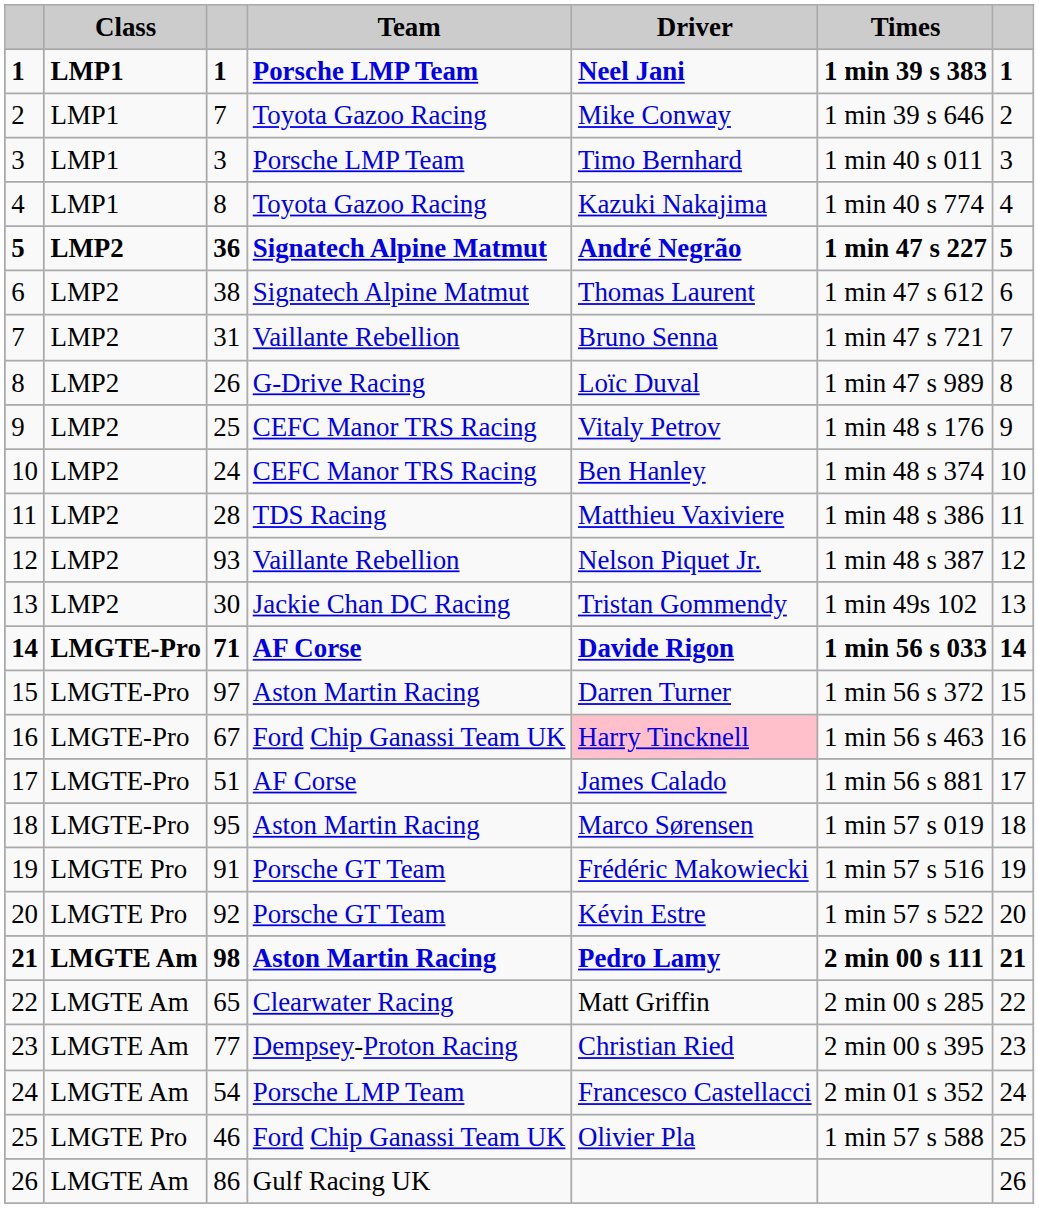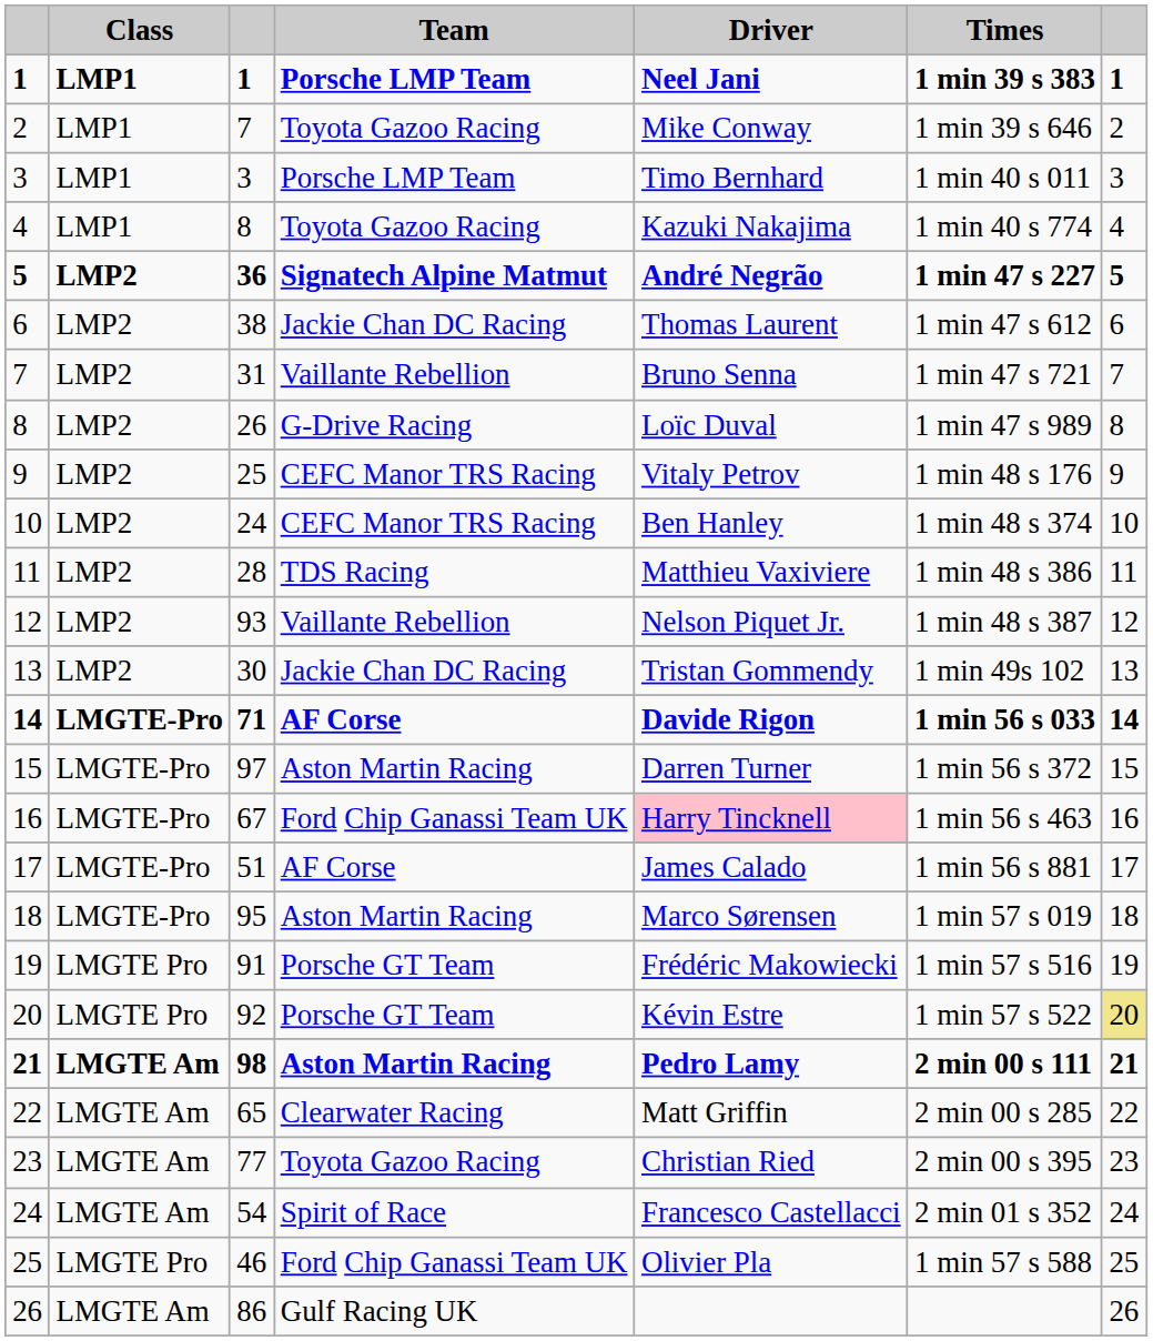row 7 | Team: Signatech Alpine Matmut -> Jackie Chan DC Racing
row 21 | column 7: no background -> khaki background
row 24 | Team: Dempsey-Proton Racing -> Toyota Gazoo Racing
row 25 | Team: Porsche LMP Team -> Spirit of Race
